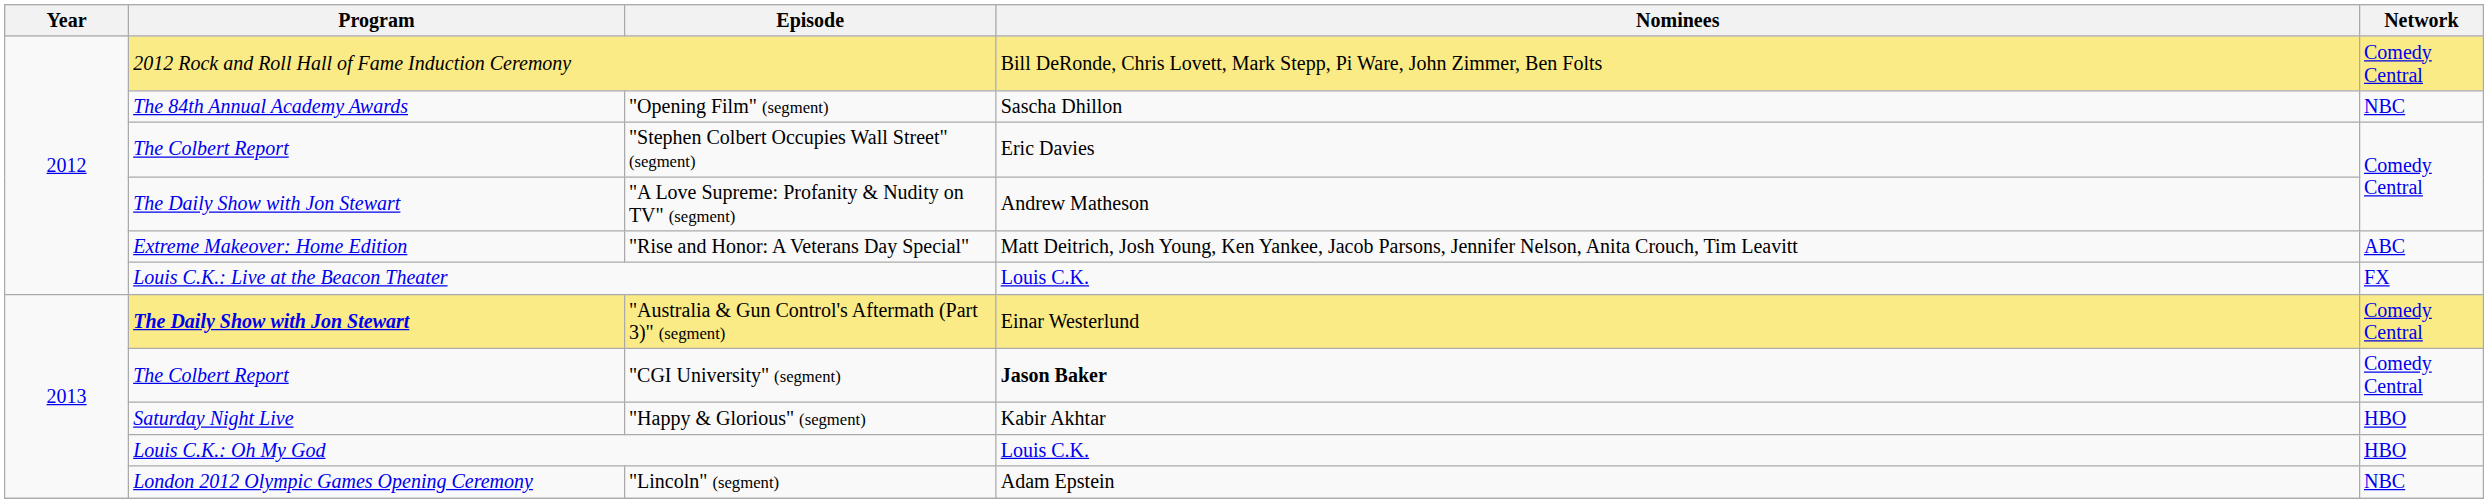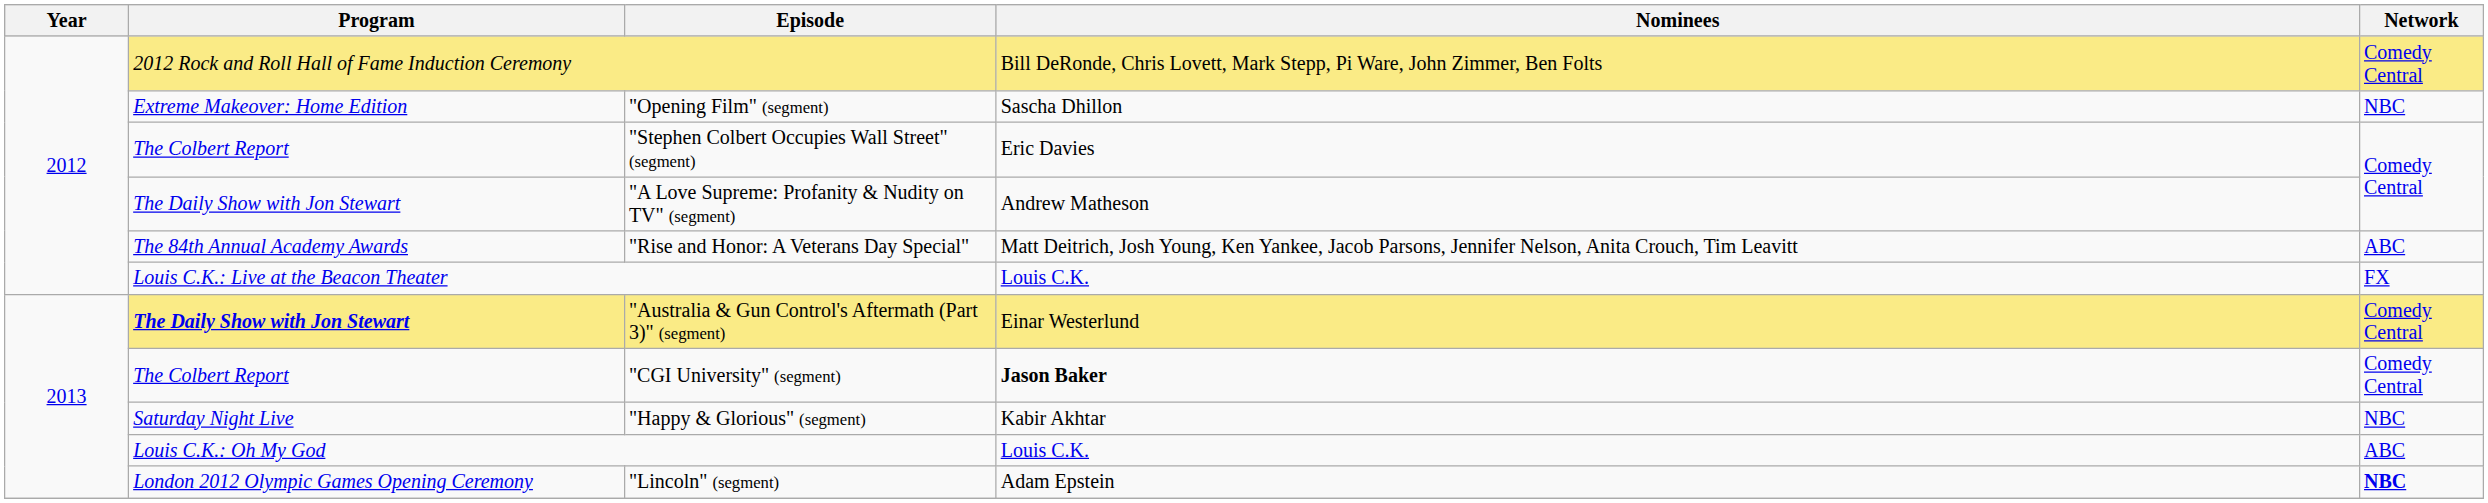"Opening Film" (segment) | Program: The 84th Annual Academy Awards -> Extreme Makeover: Home Edition
"Rise and Honor: A Veterans Day Special" | Program: Extreme Makeover: Home Edition -> The 84th Annual Academy Awards
"Happy & Glorious" (segment) | Network: HBO -> NBC
Louis C.K.: Oh My God | Network: HBO -> ABC
"Lincoln" (segment) | Network: normal -> bold
